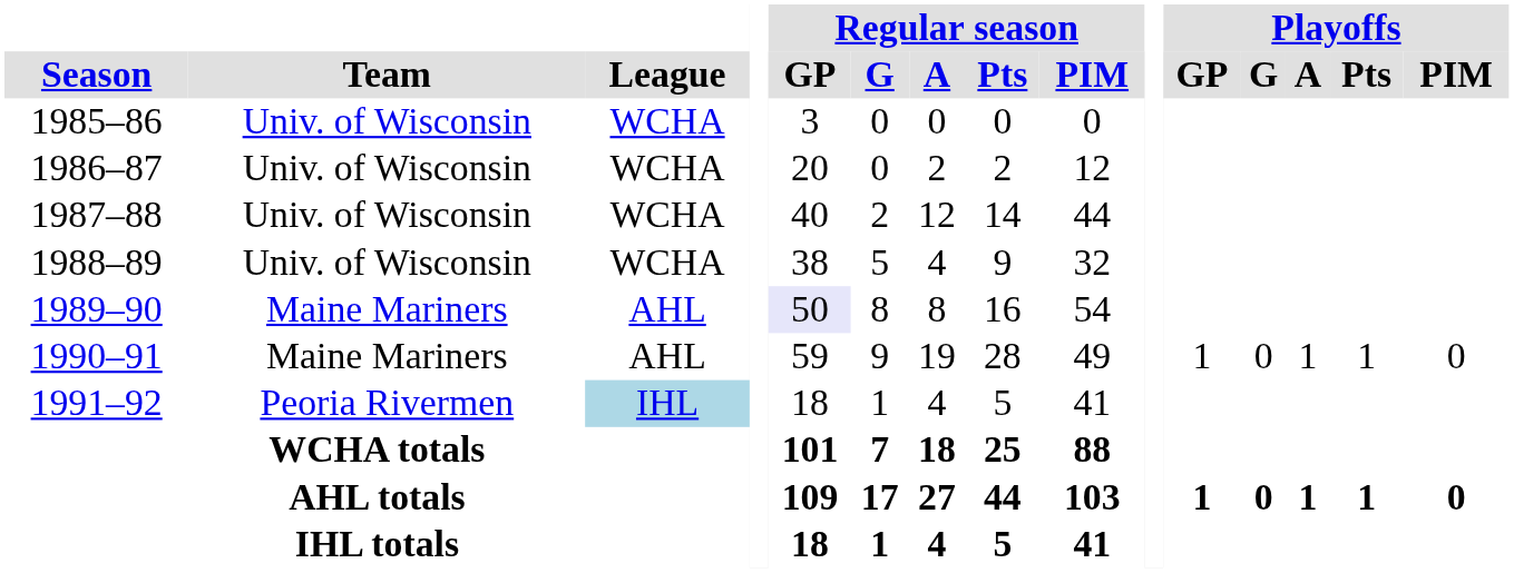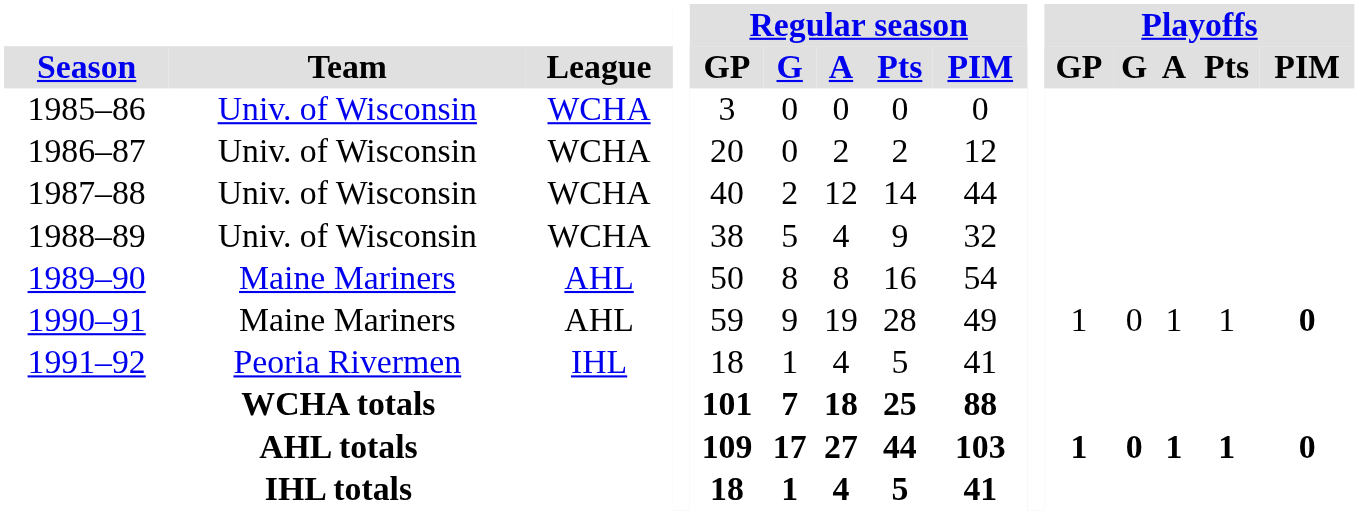1989–90 | Regular season / GP: lavender background -> no background
1990–91 | Playoffs / PIM: normal -> bold
1991–92 | League: lightblue background -> no background
